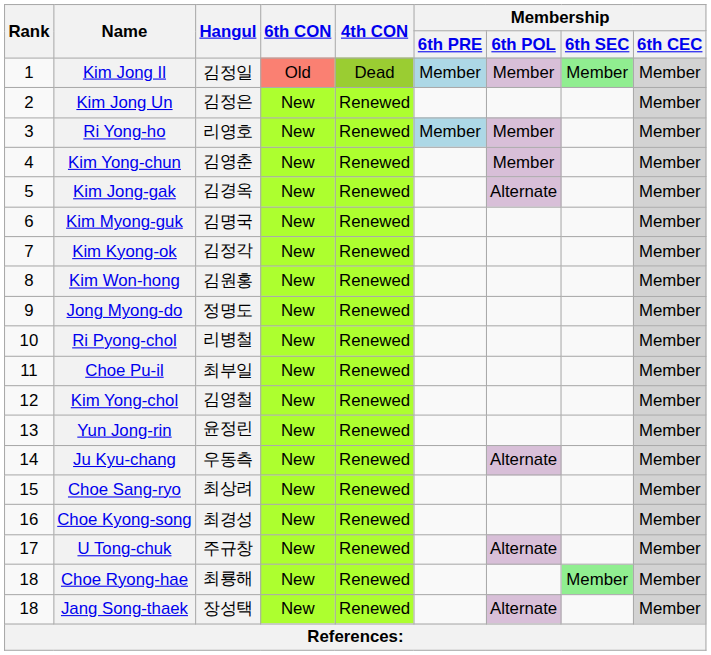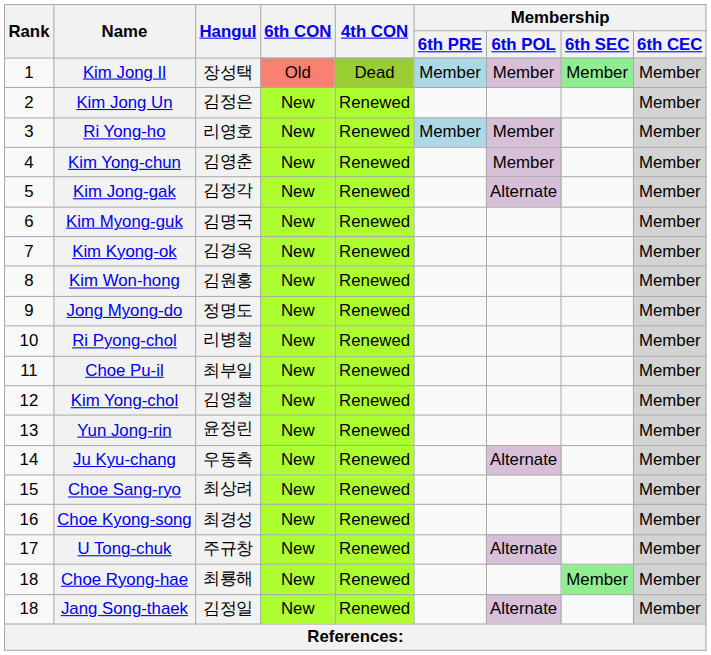Kim Jong Il | Hangul: 김정일 -> 장성택
Kim Jong-gak | Hangul: 김경옥 -> 김정각
Kim Kyong-ok | Hangul: 김정각 -> 김경옥
Jang Song-thaek | Hangul: 장성택 -> 김정일
